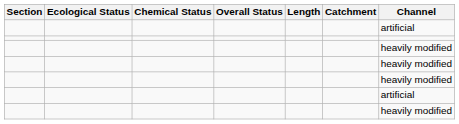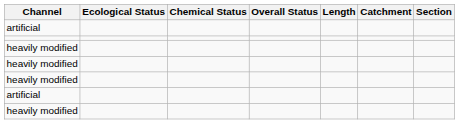columns swapped: Section <-> Channel
